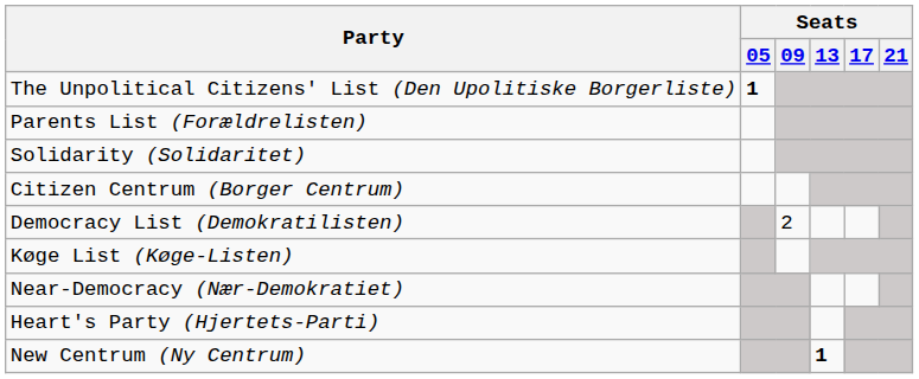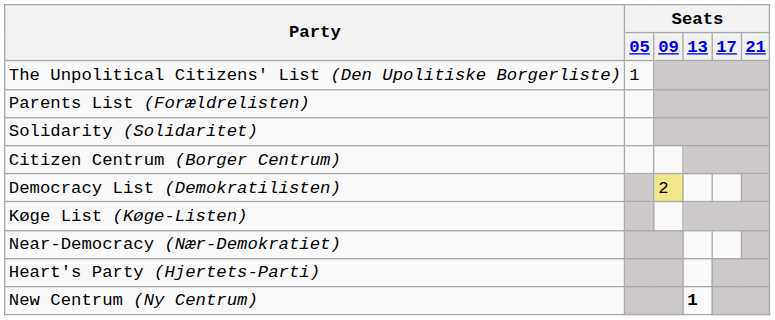The Unpolitical Citizens' List (Den Upolitiske Borgerliste) | Seats / 05: bold -> normal
Democracy List (Demokratilisten) | Seats / 09: no background -> khaki background
